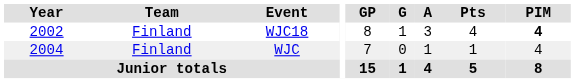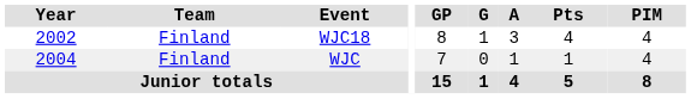WJC18 | PIM: bold -> normal
